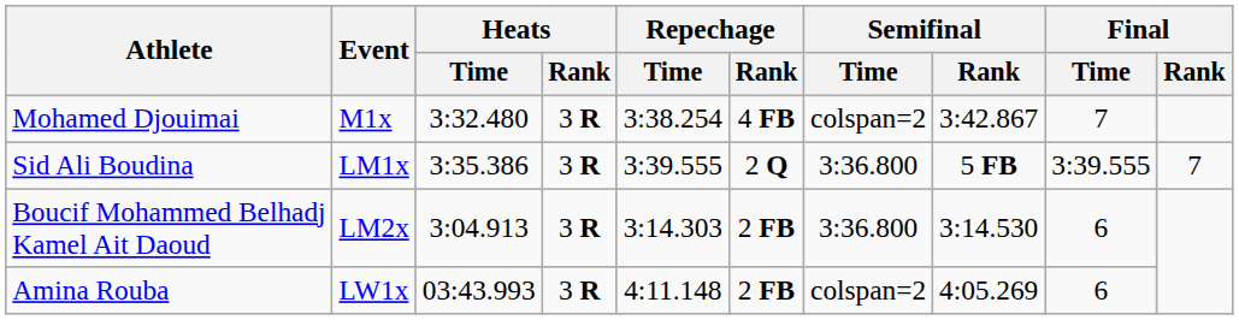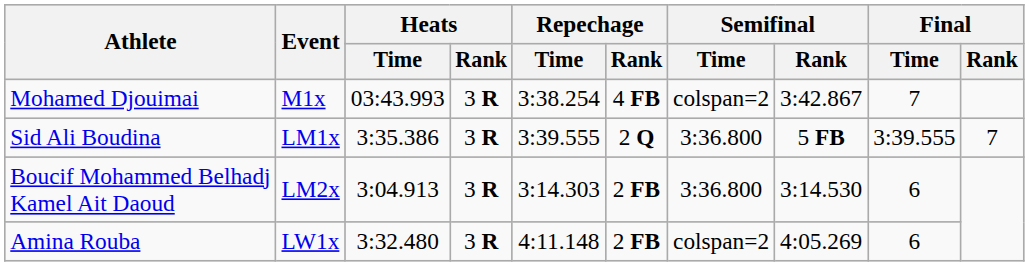Mohamed Djouimai | Heats / Time: 3:32.480 -> 03:43.993
Amina Rouba | Heats / Time: 03:43.993 -> 3:32.480
